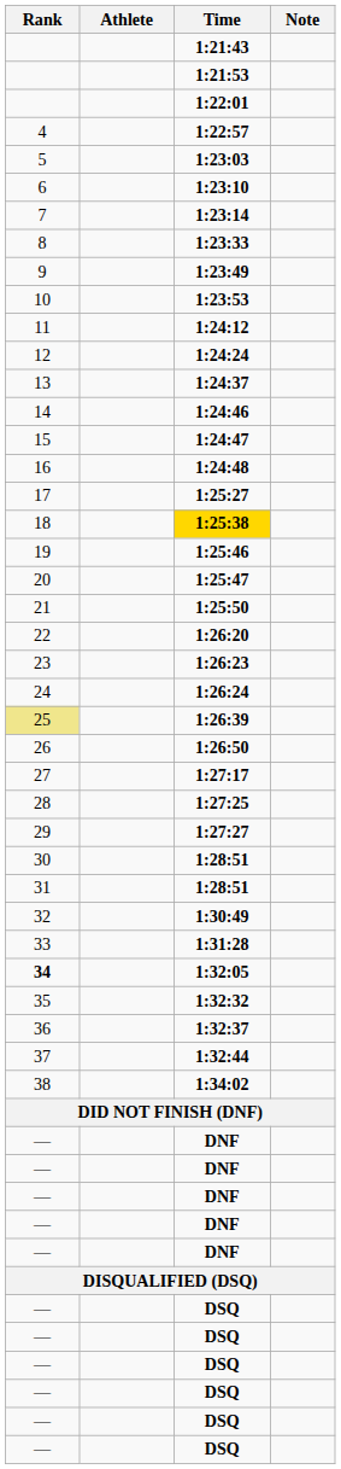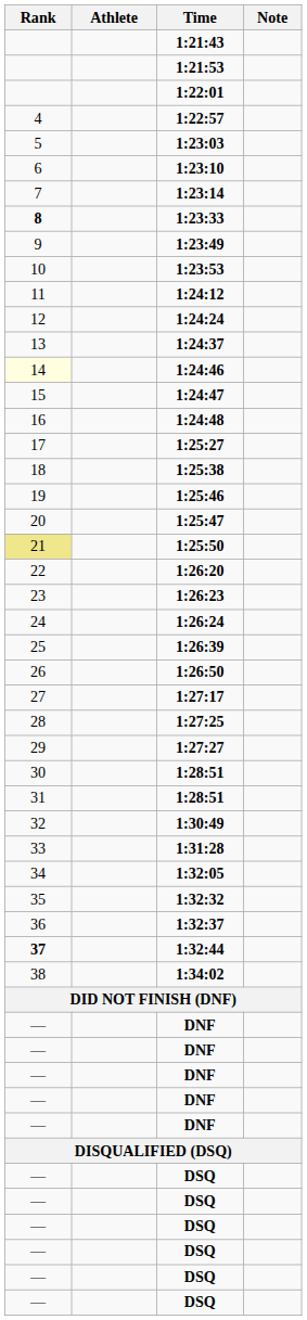1:23:33 | Rank: normal -> bold
1:24:46 | Rank: no background -> lightyellow background
1:25:38 | Time: gold background -> no background
1:25:50 | Rank: no background -> khaki background
1:26:39 | Rank: khaki background -> no background
1:32:05 | Rank: bold -> normal
1:32:44 | Rank: normal -> bold
